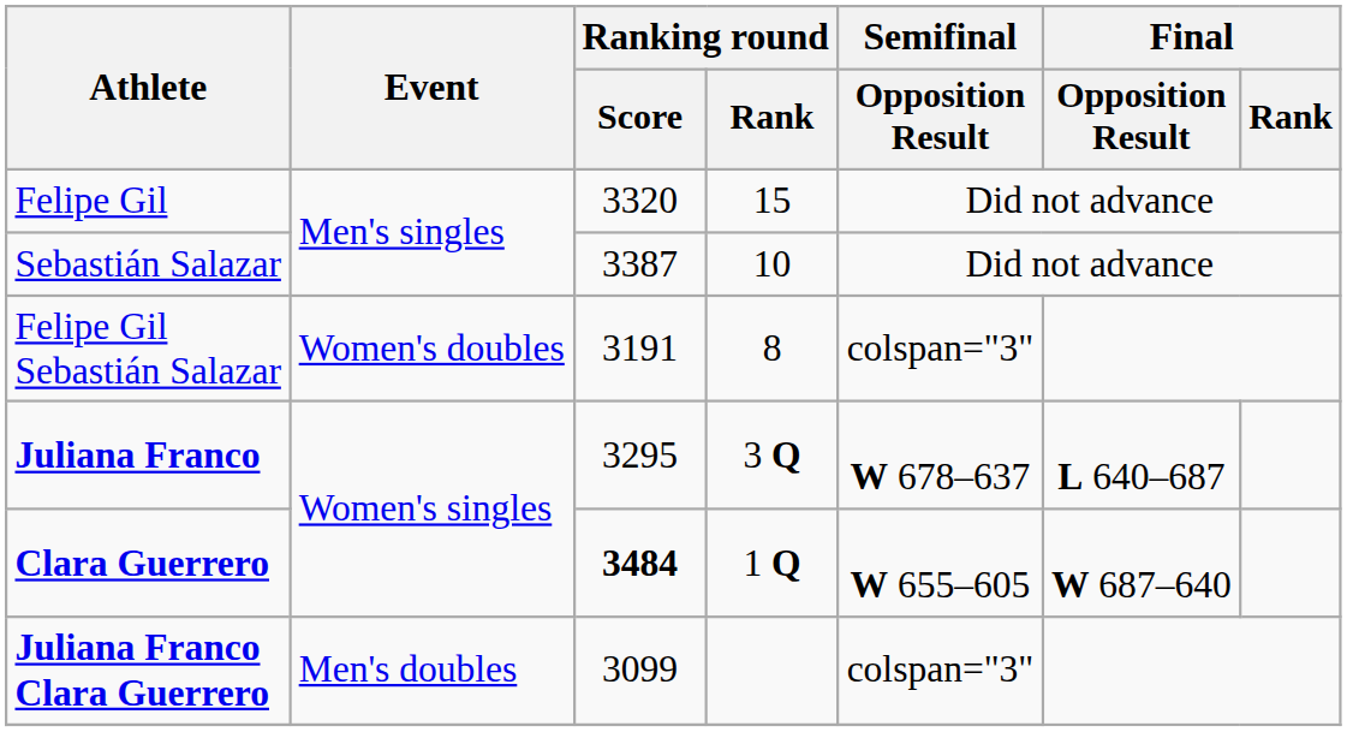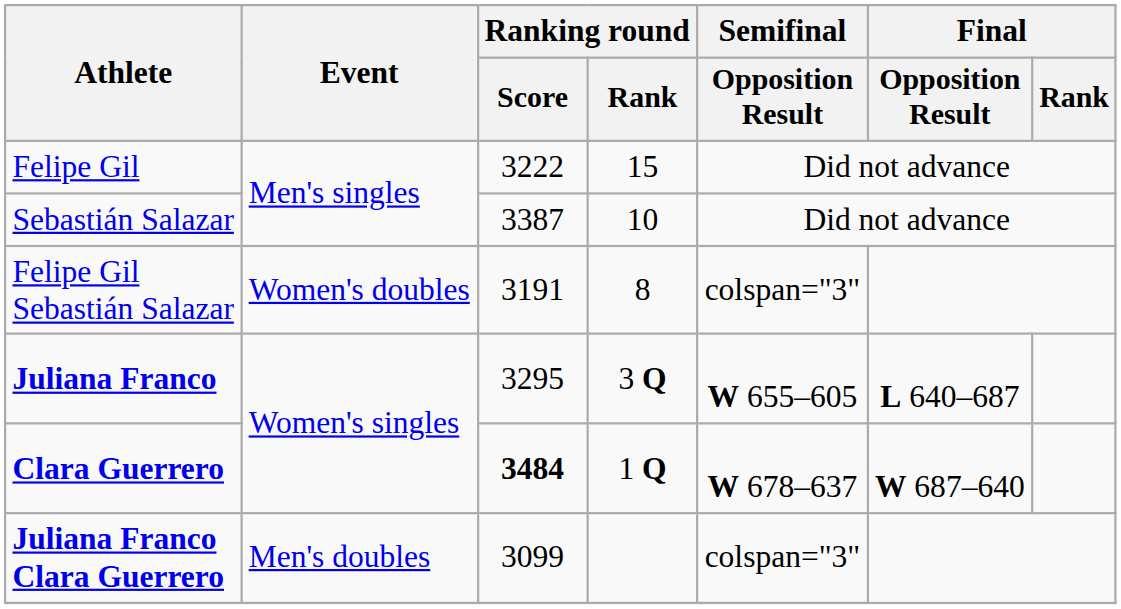Felipe Gil | Ranking round / Score: 3320 -> 3222
Juliana Franco | Semifinal / Opposition Result: W 678–637 -> W 655–605
Clara Guerrero | Semifinal / Opposition Result: W 655–605 -> W 678–637
